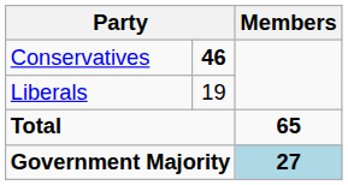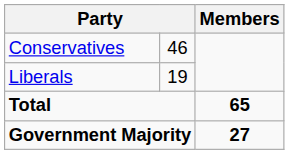Conservatives | column 2: bold -> normal
Government Majority | Members: lightblue background -> no background
